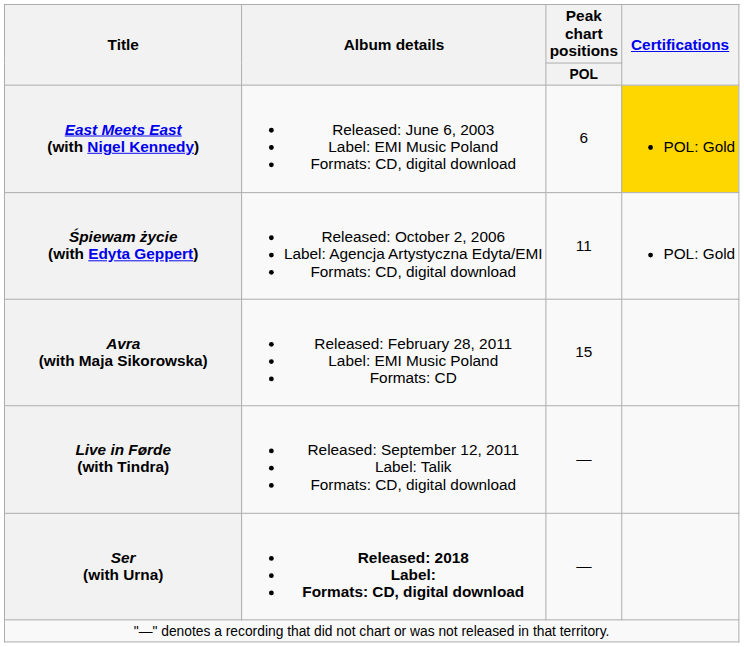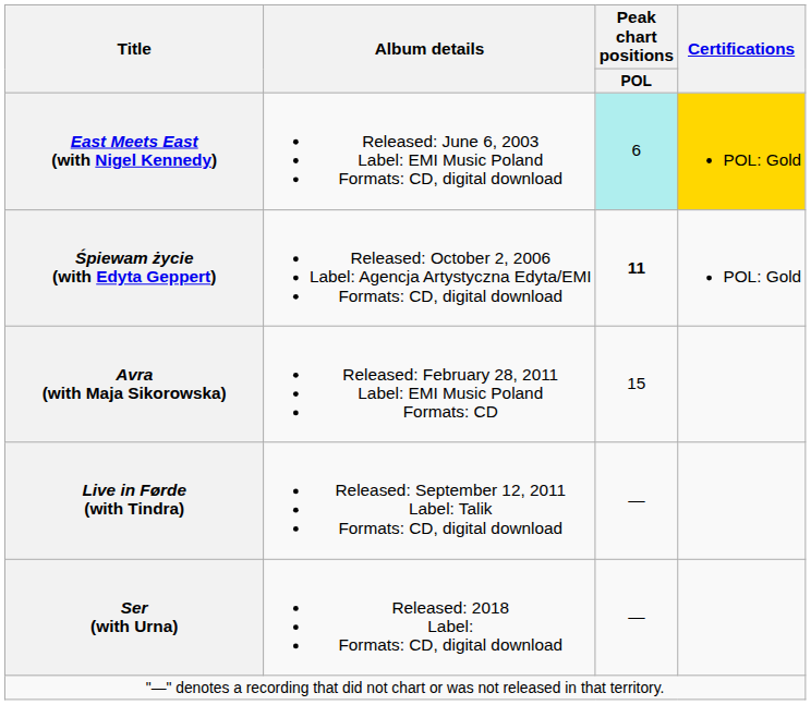East Meets East (with Nigel Kennedy) | Peak chart positions / POL: no background -> paleturquoise background
Śpiewam życie (with Edyta Geppert) | Peak chart positions / POL: normal -> bold
Ser (with Urna) | Album details: bold -> normal
